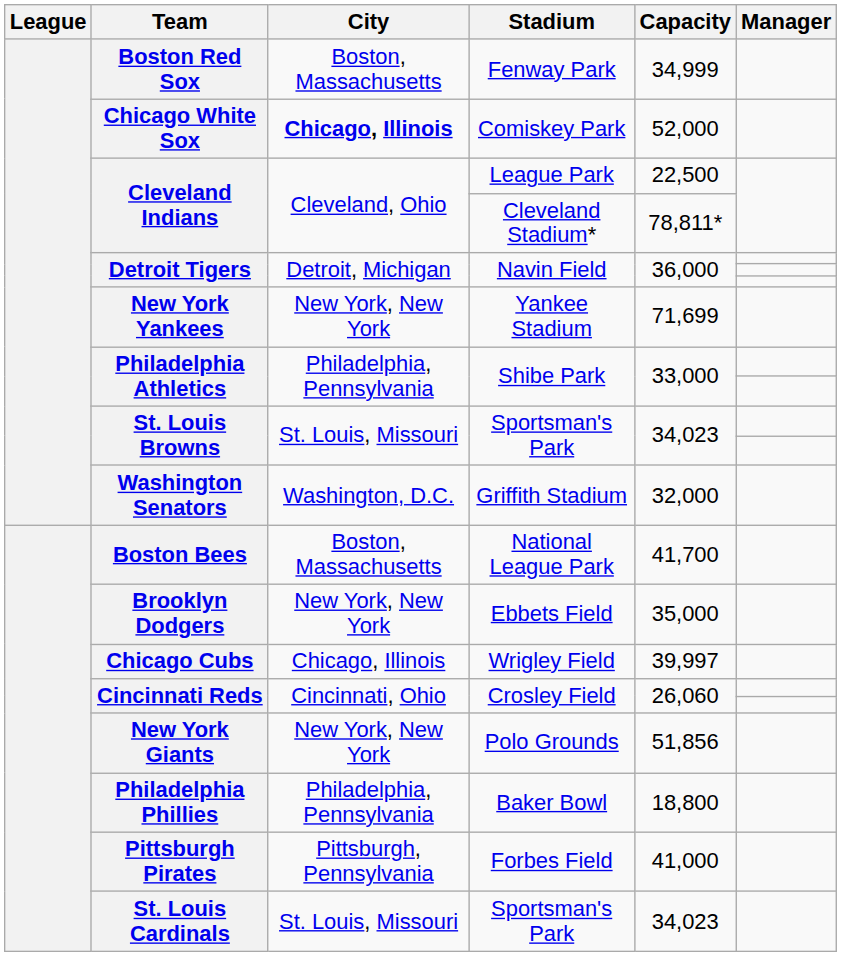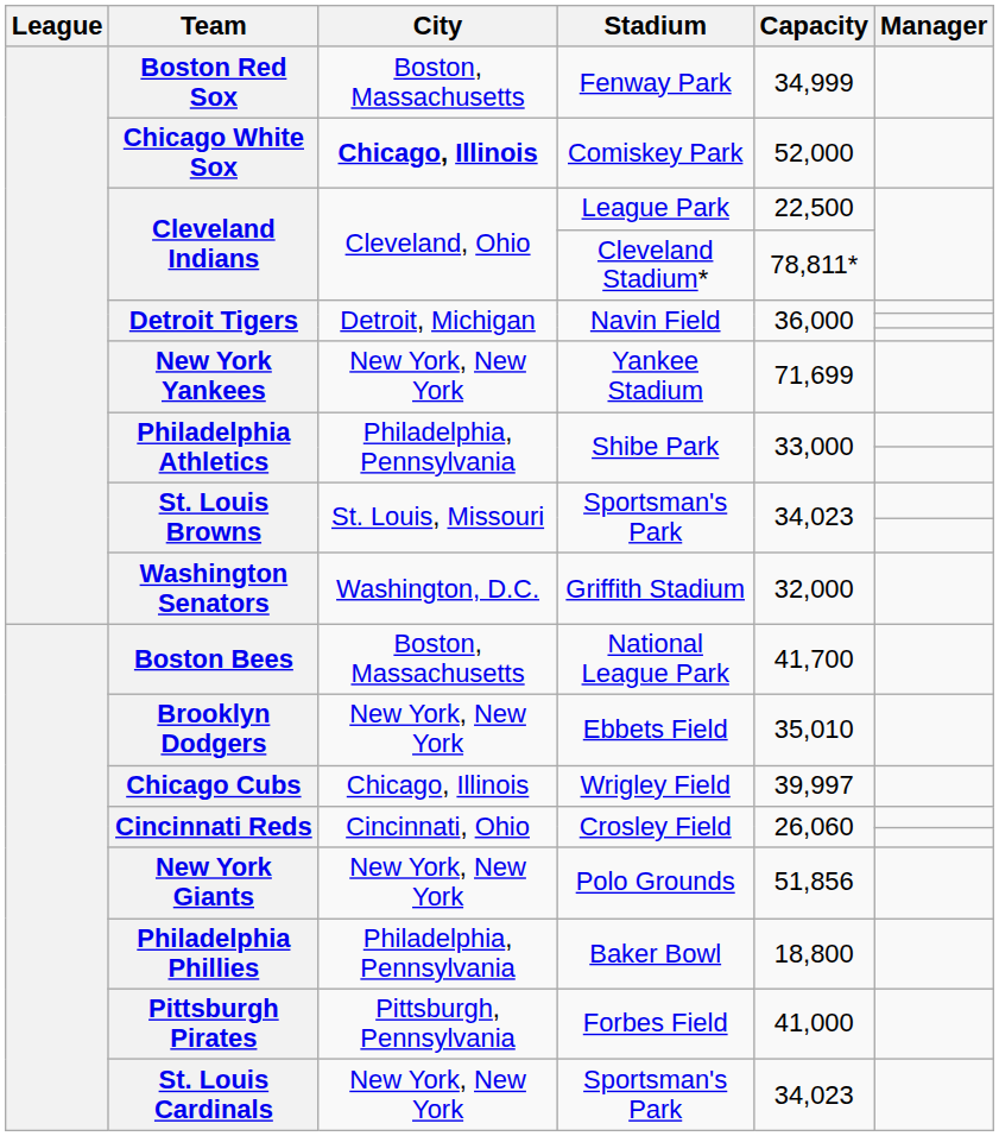Brooklyn Dodgers | Capacity: 35,000 -> 35,010
St. Louis Cardinals | City: St. Louis, Missouri -> New York, New York
